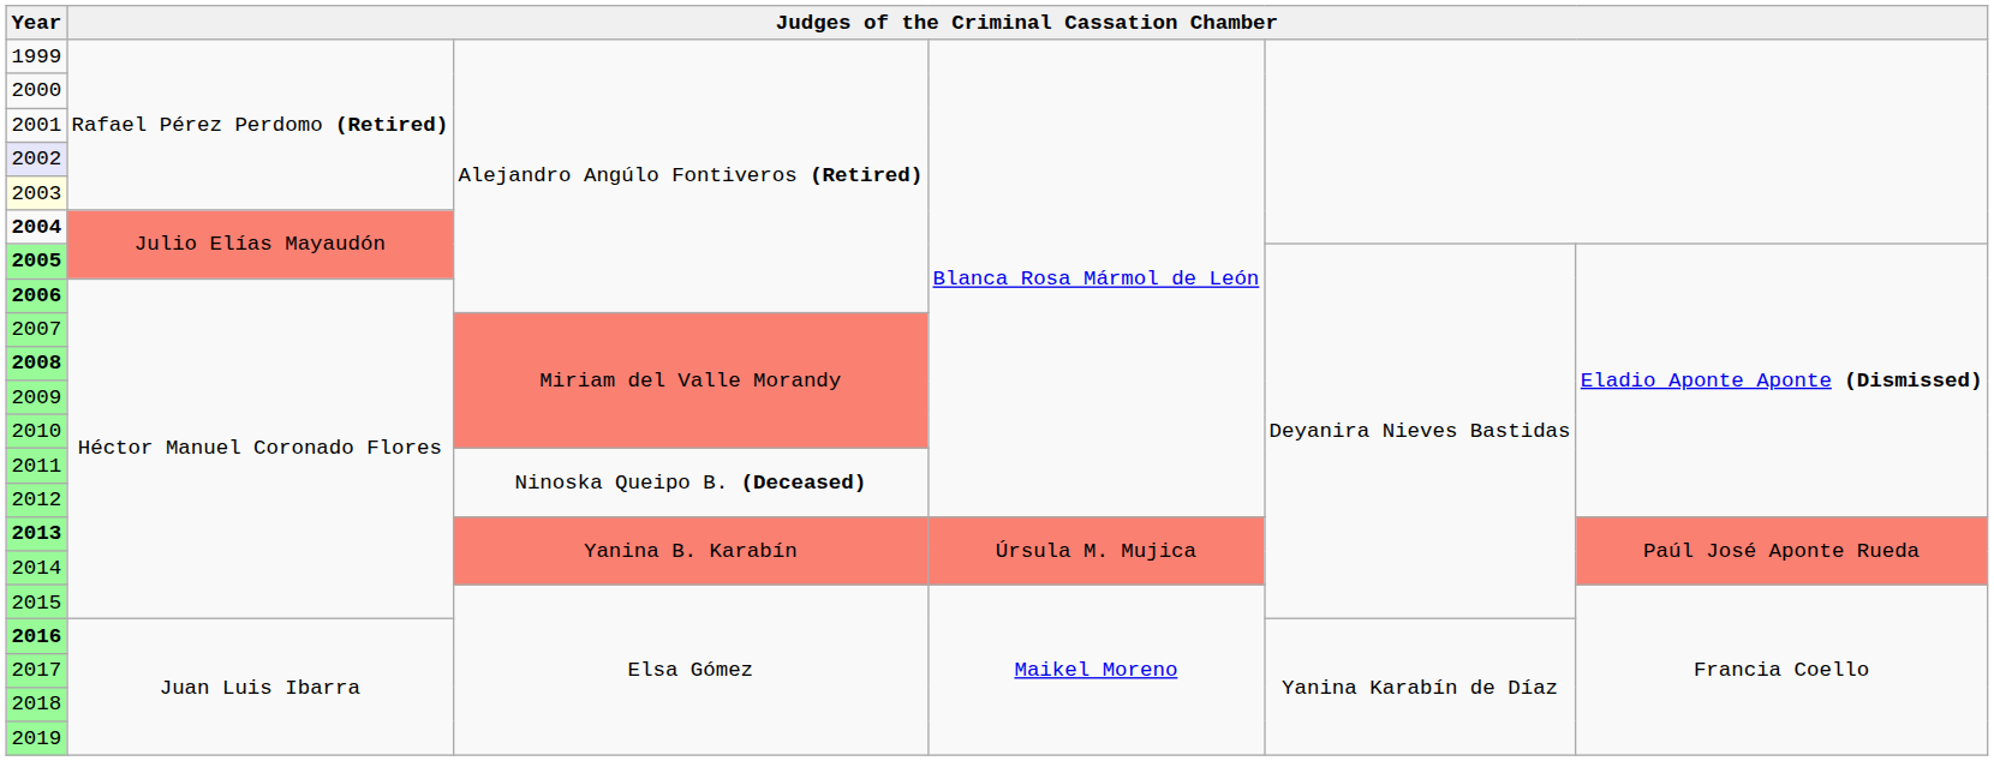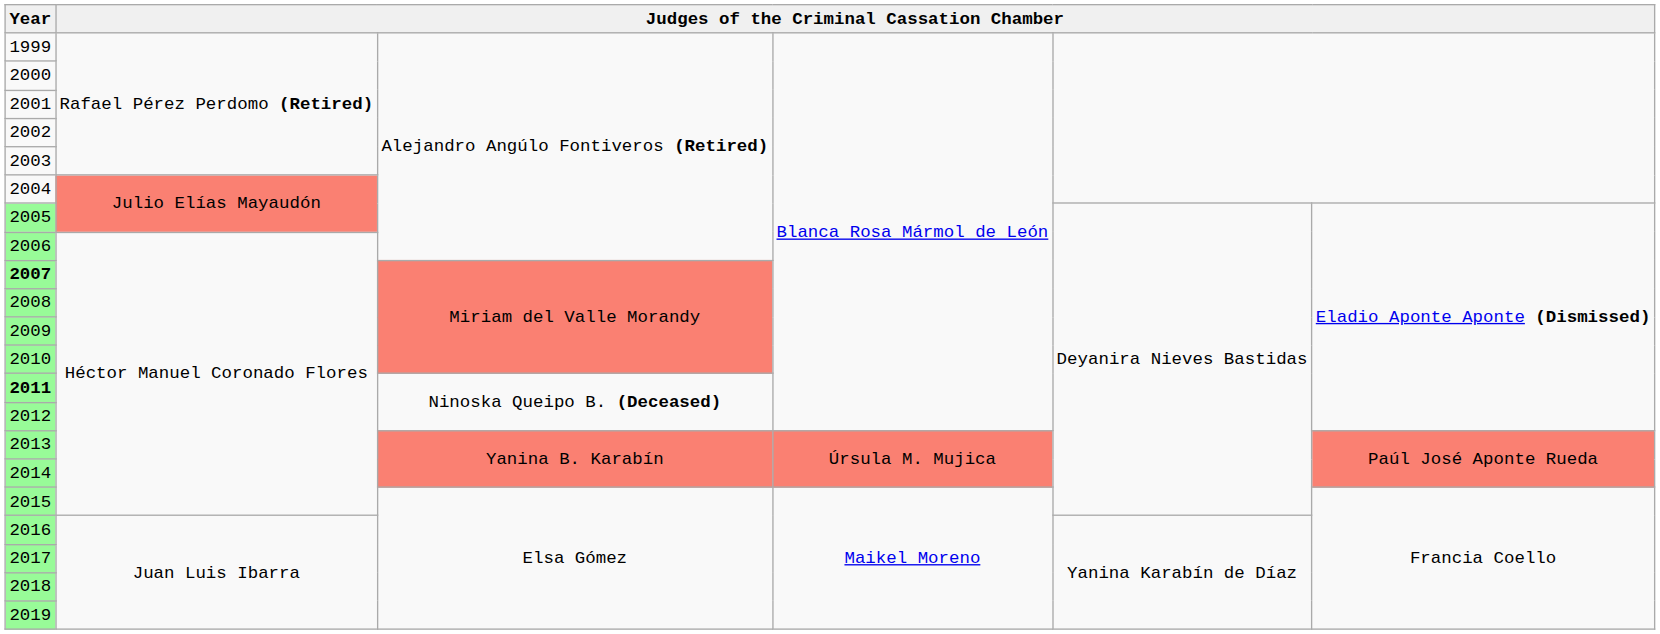2002 | Year: lavender background -> no background
2003 | Year: lightyellow background -> no background
2004 | Year: bold -> normal
2005 | Year: bold -> normal
2006 | Year: bold -> normal
2007 | Year: normal -> bold
2008 | Year: bold -> normal
2011 | Year: normal -> bold
2013 | Year: bold -> normal
2016 | Year: bold -> normal
